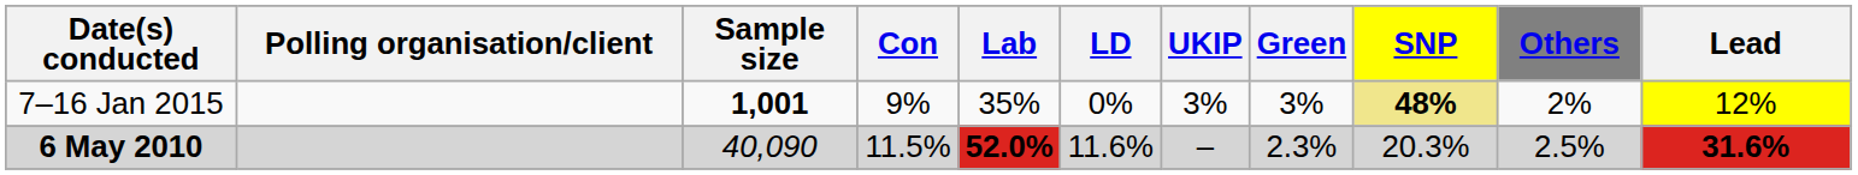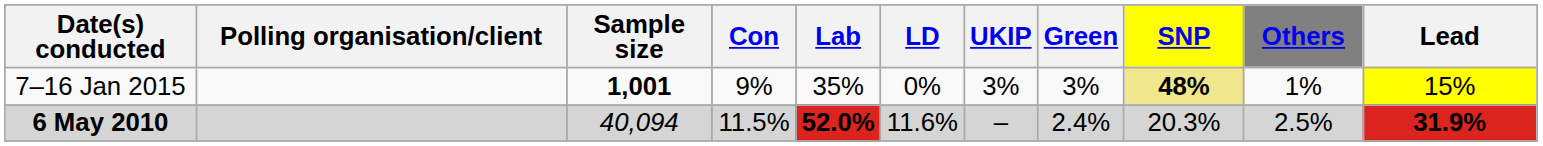7–16 Jan 2015 | Others: 2% -> 1%
7–16 Jan 2015 | Lead: 12% -> 15%
6 May 2010 | Sample size: 40,090 -> 40,094
6 May 2010 | Green: 2.3% -> 2.4%
6 May 2010 | Lead: 31.6% -> 31.9%
